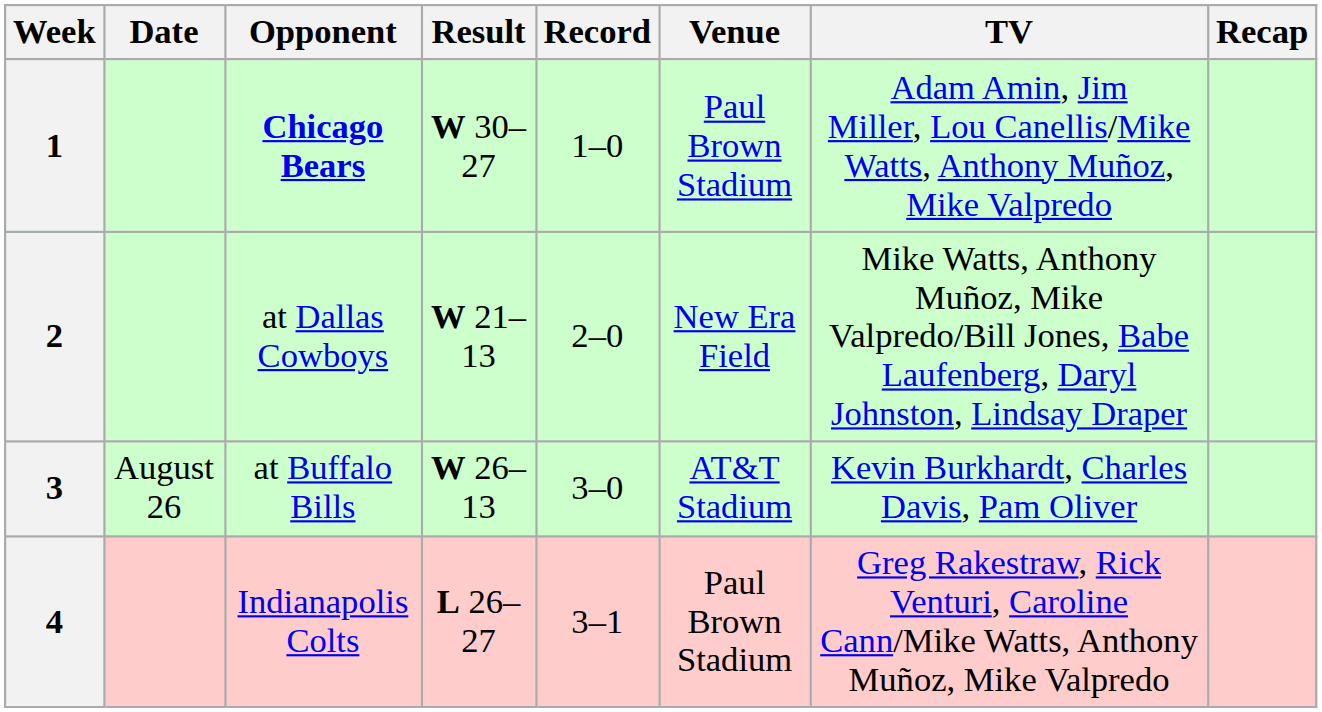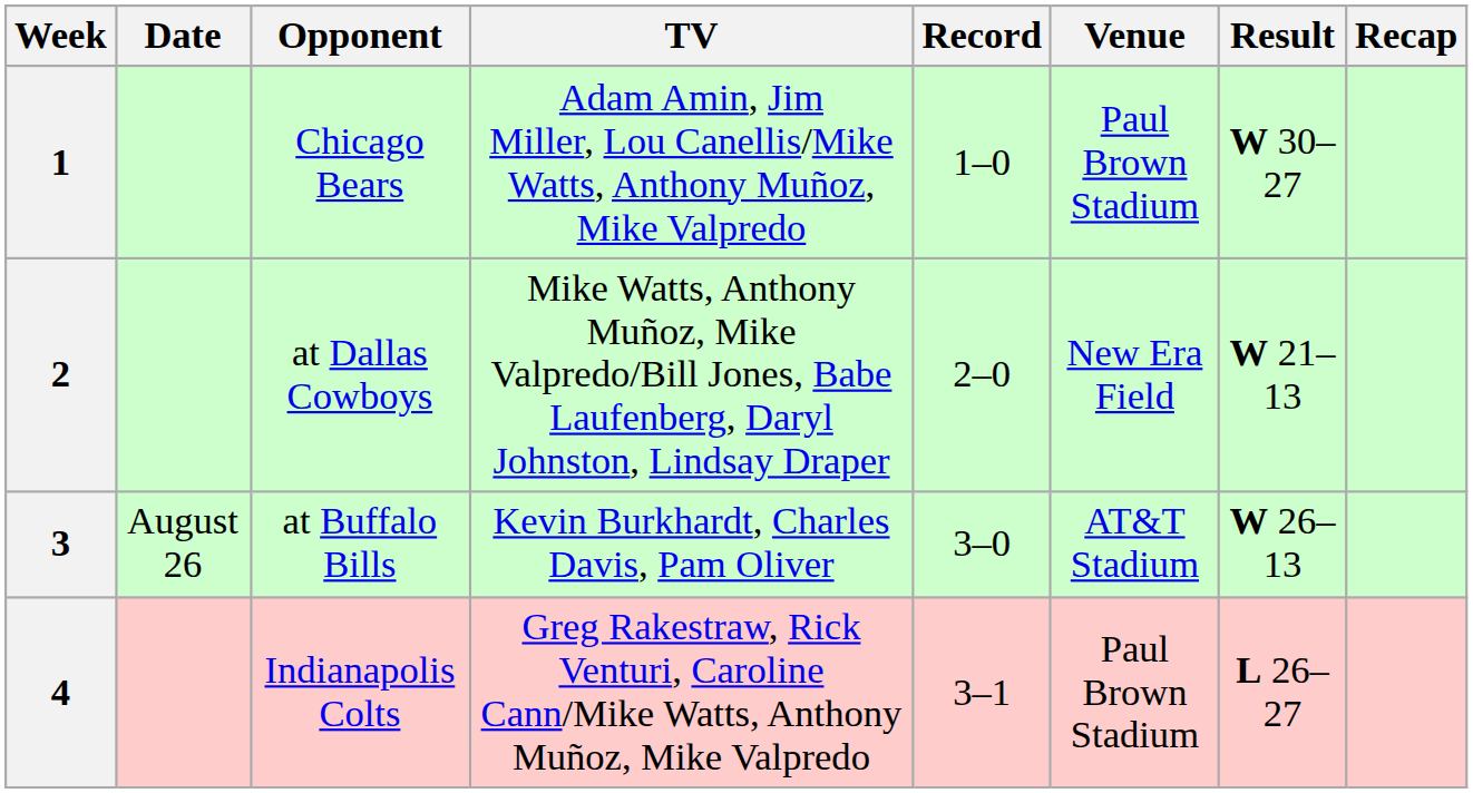columns swapped: Result <-> TV
1 | Opponent: bold -> normal
